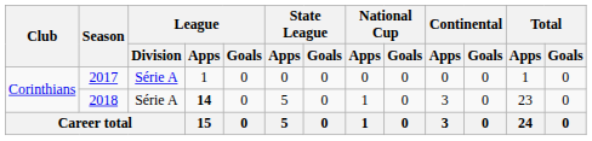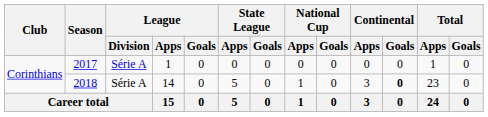2018 | League / Apps: bold -> normal
2018 | Continental / Goals: normal -> bold
